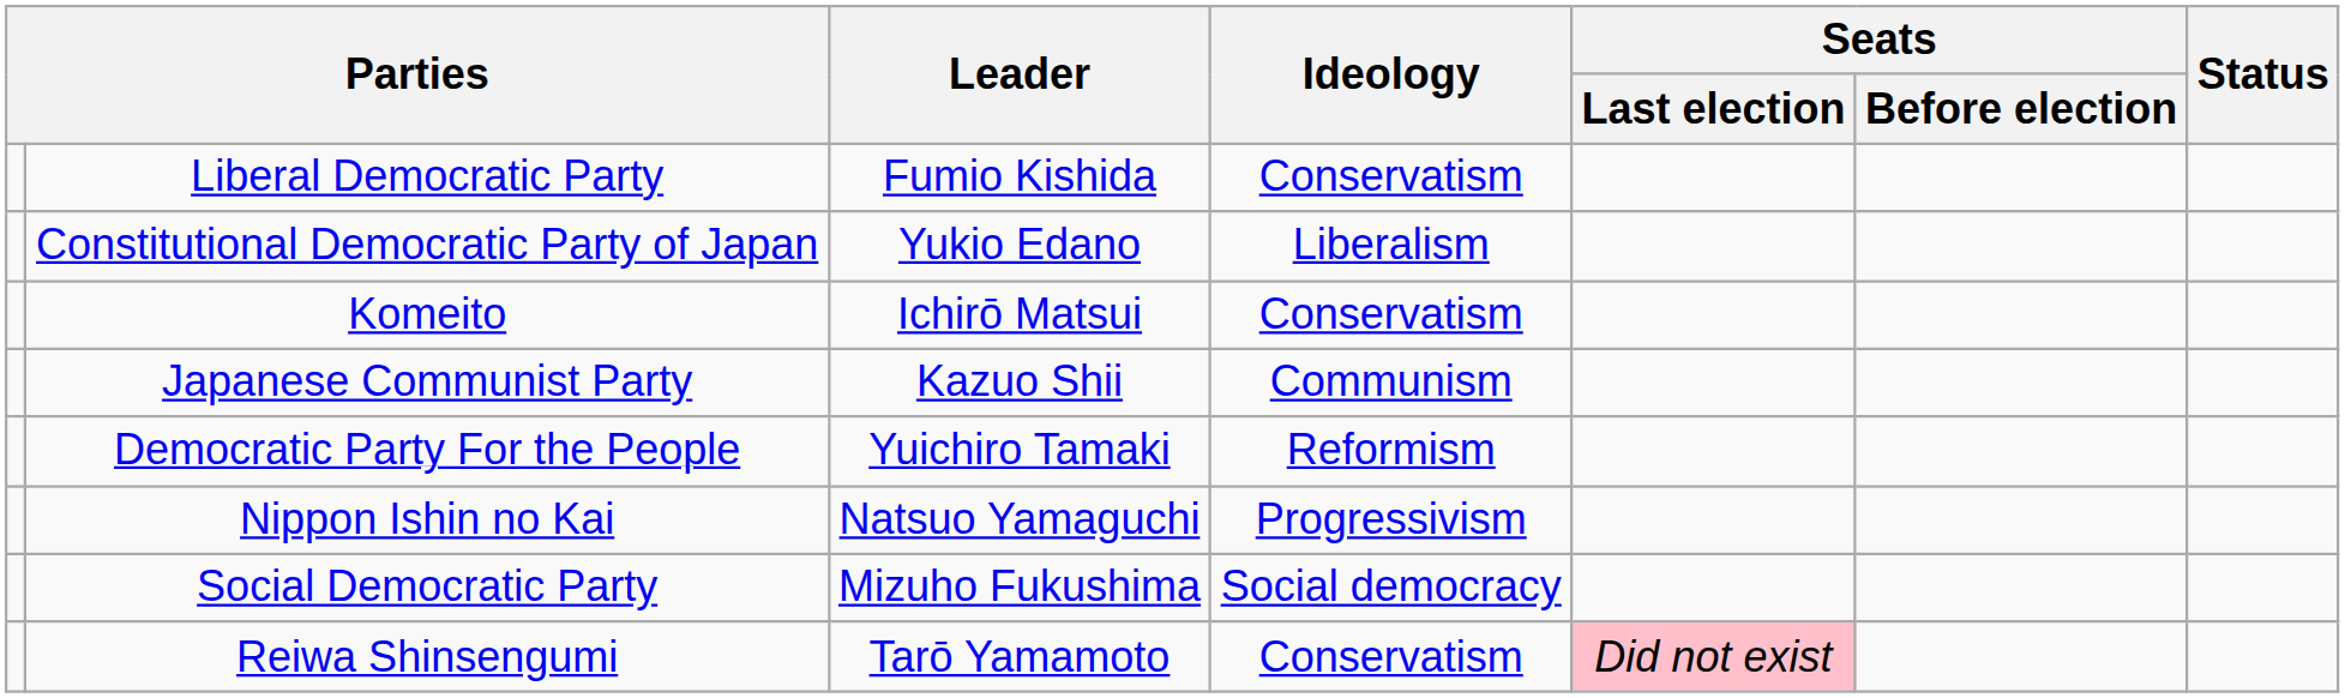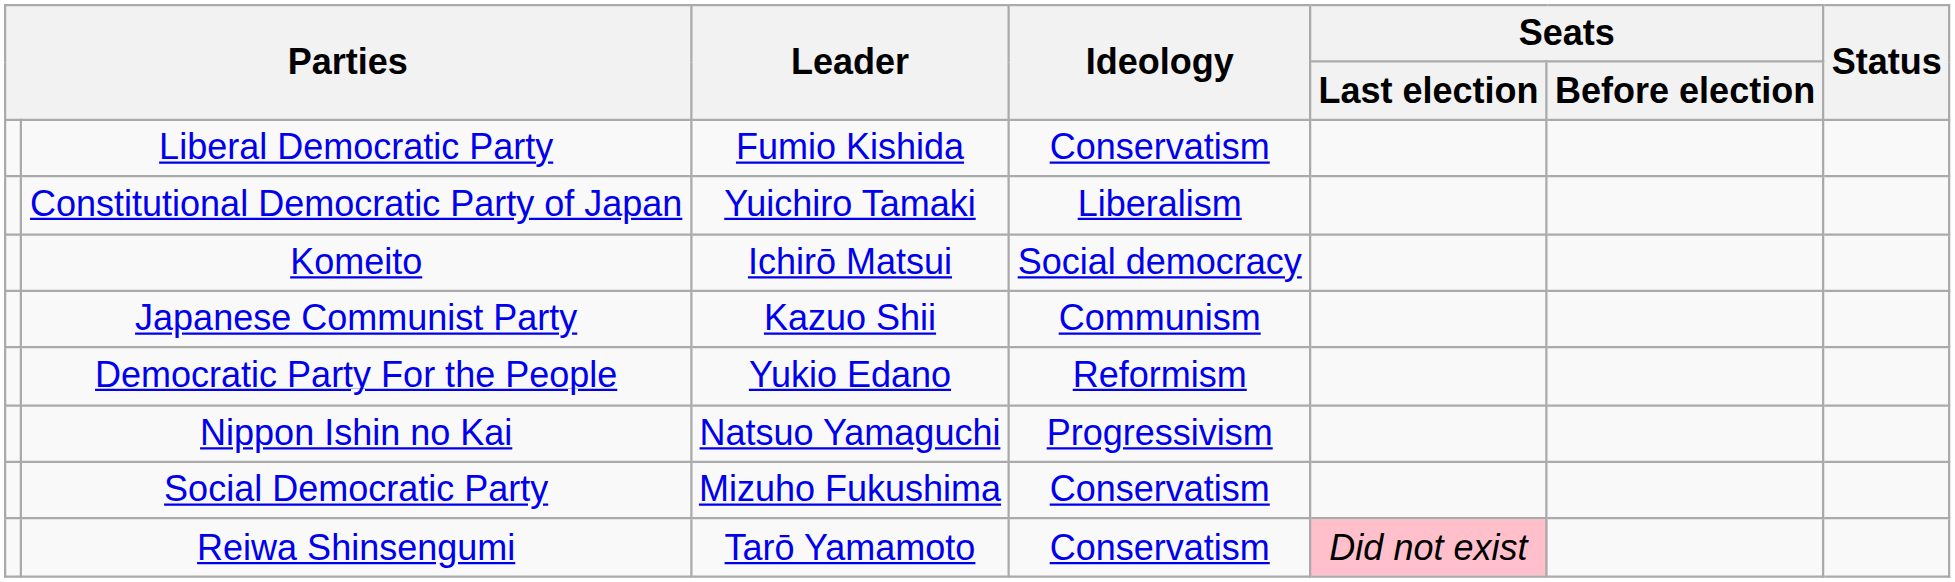Constitutional Democratic Party of Japan | Leader: Yukio Edano -> Yuichiro Tamaki
Komeito | Ideology: Conservatism -> Social democracy
Democratic Party For the People | Leader: Yuichiro Tamaki -> Yukio Edano
Social Democratic Party | Ideology: Social democracy -> Conservatism
